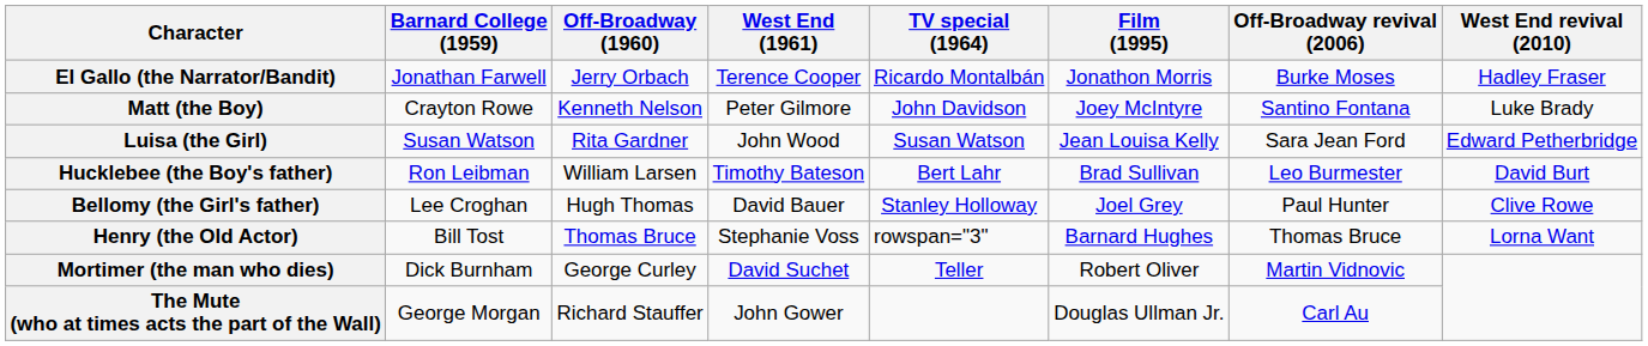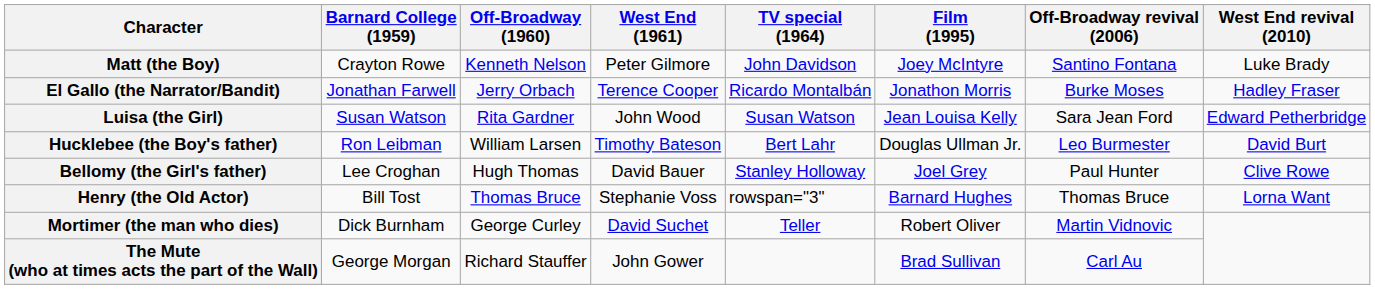rows swapped: El Gallo (the Narrator/Bandit) <-> Matt (the Boy)
Hucklebee (the Boy's father) | Film (1995): Brad Sullivan -> Douglas Ullman Jr.
The Mute (who at times acts the part of the Wall) | Film (1995): Douglas Ullman Jr. -> Brad Sullivan
